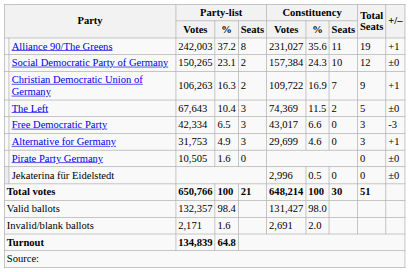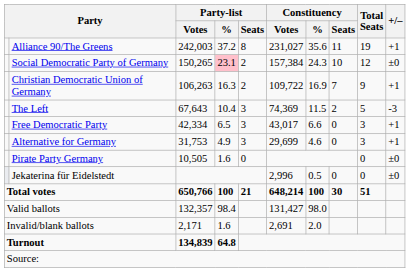Social Democratic Party of Germany | Party-list / %: no background -> pink background
The Left | +/–: ±0 -> -3
Free Democratic Party | +/–: -3 -> +1
